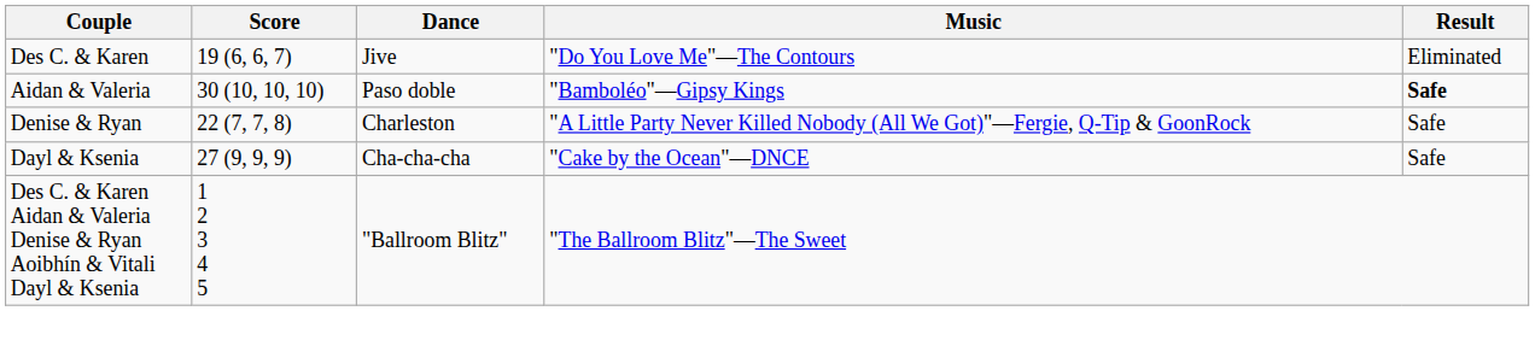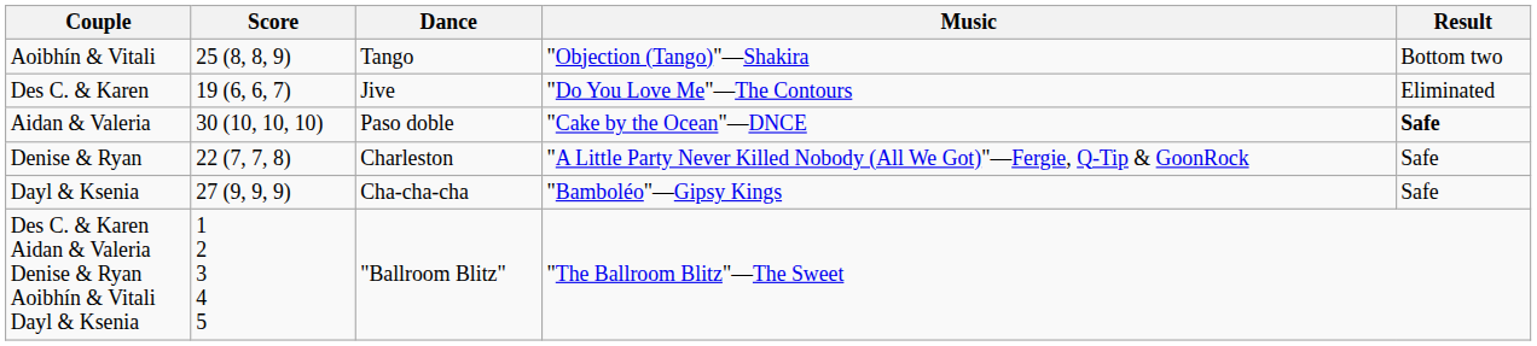+ row: Aoibhín & Vitali | 25 (8, 8, 9) | Tango | "Objection (Tango)"—Shakira | Bottom two
Aidan & Valeria | Music: "Bamboléo"—Gipsy Kings -> "Cake by the Ocean"—DNCE
Dayl & Ksenia | Music: "Cake by the Ocean"—DNCE -> "Bamboléo"—Gipsy Kings
